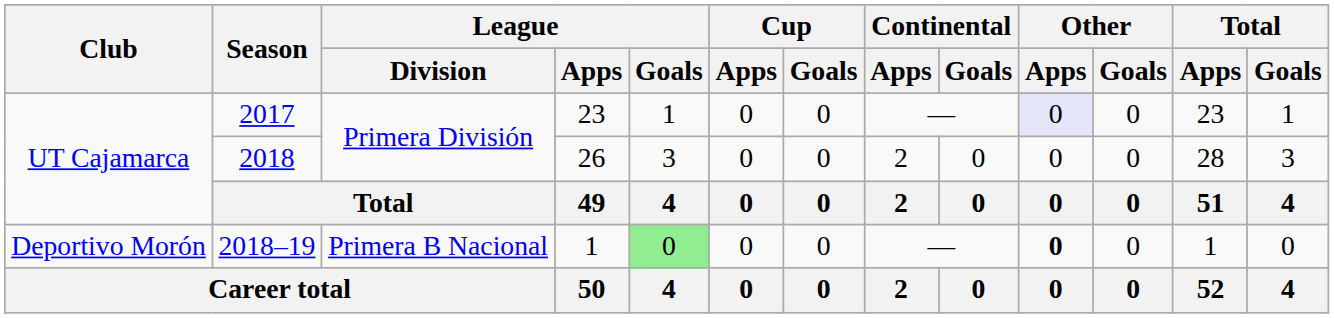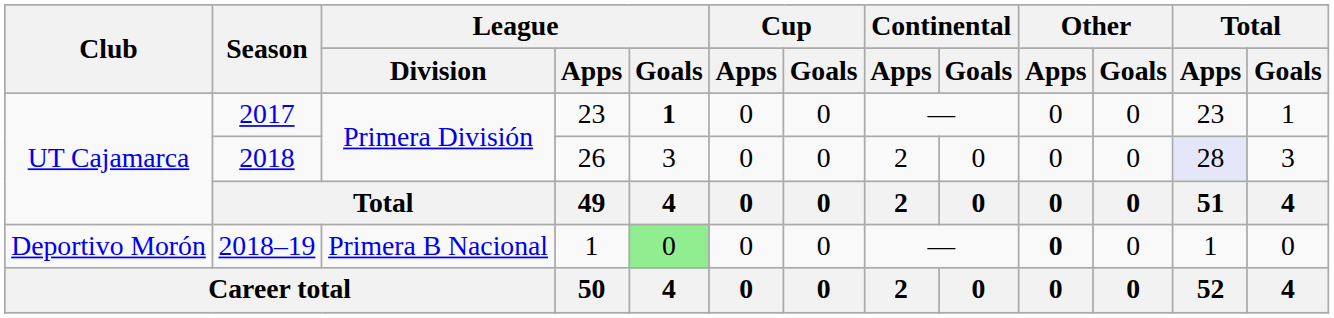2017 | League / Goals: normal -> bold
2017 | Other / Apps: lavender background -> no background
2018 | Total / Apps: no background -> lavender background
